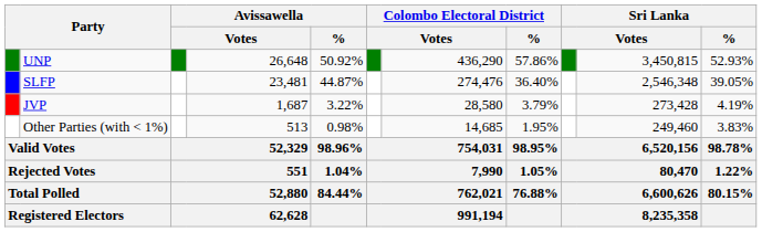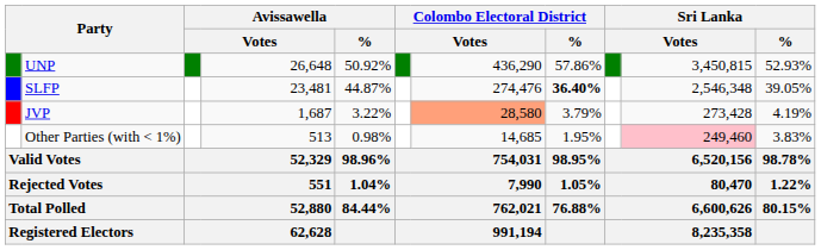SLFP | Colombo Electoral District / %: normal -> bold
JVP | column 7: no background -> lightsalmon background
Other Parties (with < 1%) | column 10: no background -> pink background
